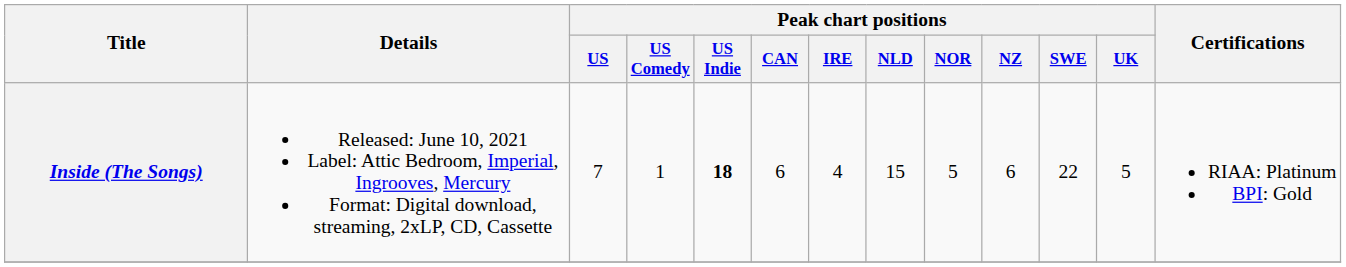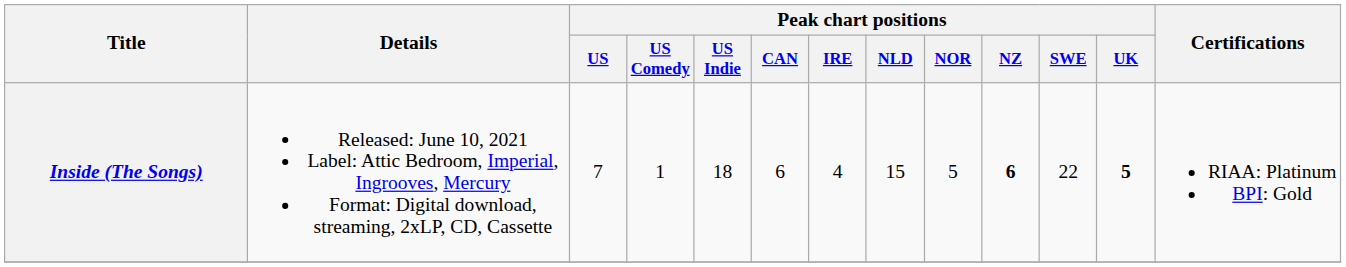Inside (The Songs) | Peak chart positions / US Indie: bold -> normal
Inside (The Songs) | Peak chart positions / NZ: normal -> bold
Inside (The Songs) | Peak chart positions / UK: normal -> bold
